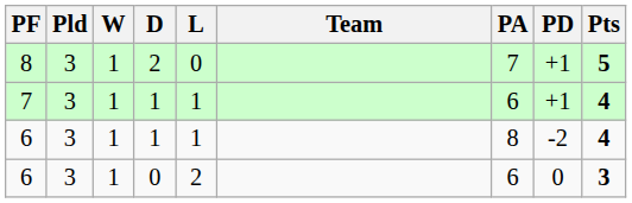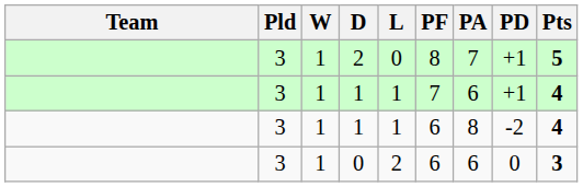columns swapped: Team <-> PF
